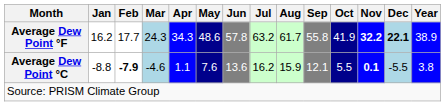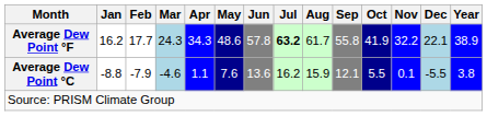Average Dew Point °F | Jul: normal -> bold
Average Dew Point °F | Nov: bold -> normal
Average Dew Point °F | Dec: bold -> normal
Average Dew Point °C | Feb: bold -> normal
Average Dew Point °C | Nov: bold -> normal
